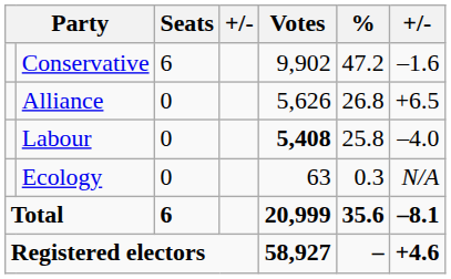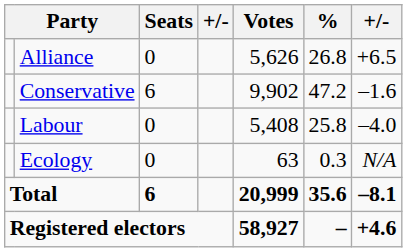rows swapped: Conservative <-> Alliance
Labour | Votes: bold -> normal
